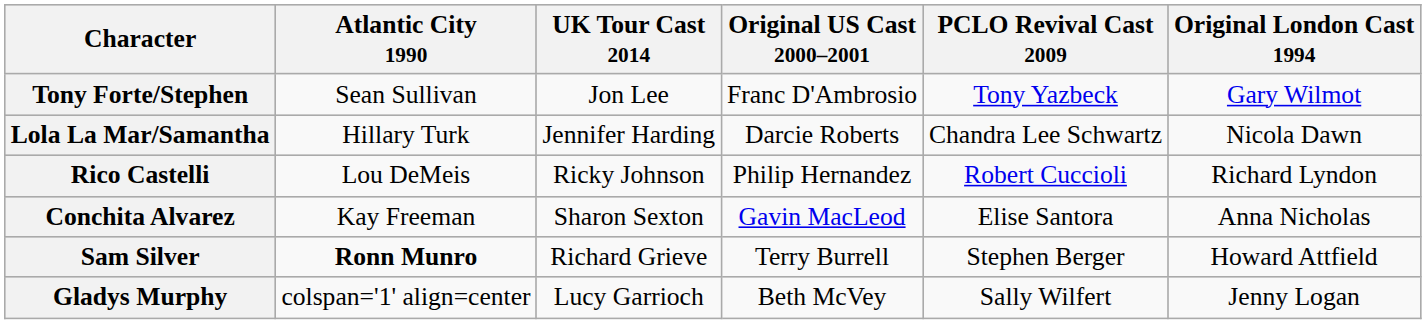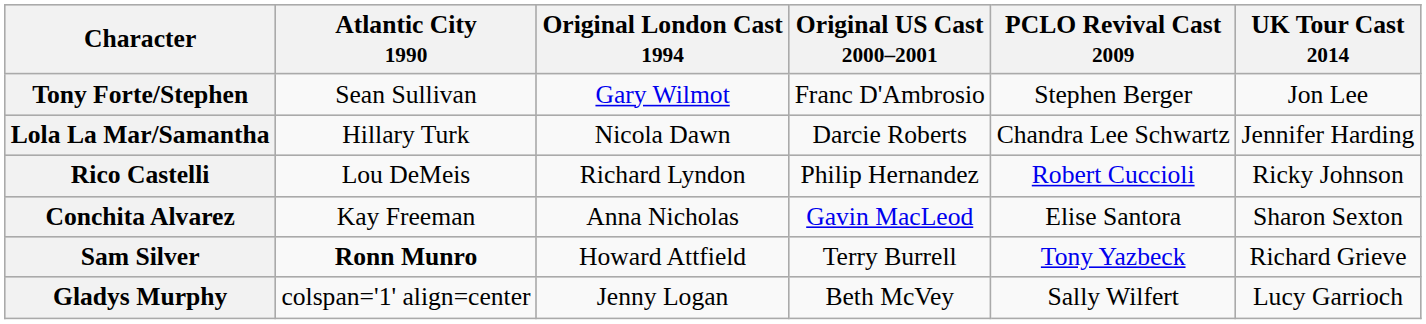columns swapped: Original London Cast 1994 <-> UK Tour Cast 2014
Tony Forte/Stephen | PCLO Revival Cast 2009: Tony Yazbeck -> Stephen Berger
Sam Silver | PCLO Revival Cast 2009: Stephen Berger -> Tony Yazbeck
